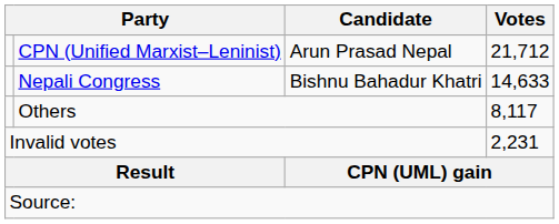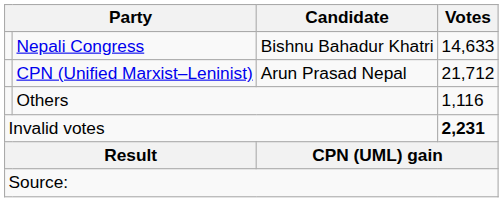rows swapped: CPN (Unified Marxist–Leninist) <-> Nepali Congress
Others | Votes: 8,117 -> 1,116
Invalid votes | Votes: normal -> bold
